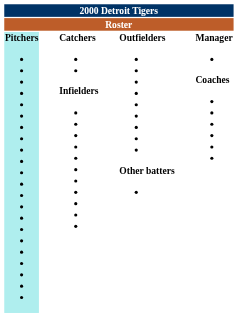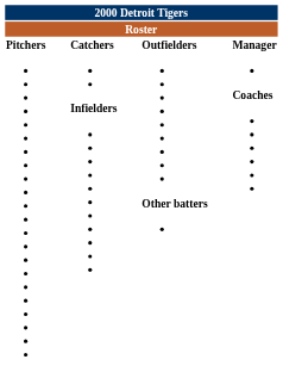Pitchers | column 1: paleturquoise background -> no background
